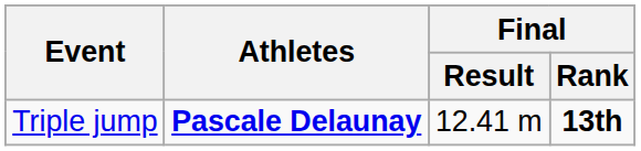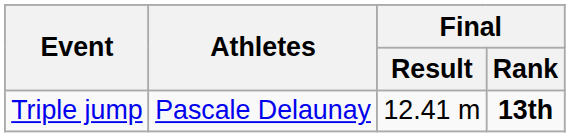Triple jump | Athletes: bold -> normal
